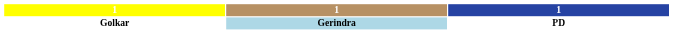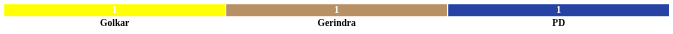Golkar | column 2: lightblue background -> no background
